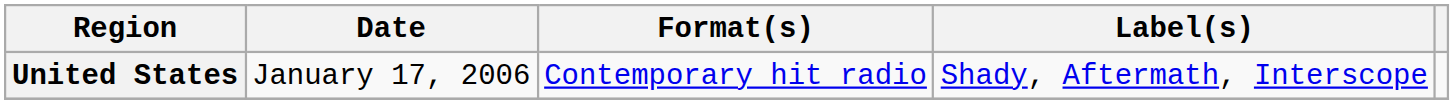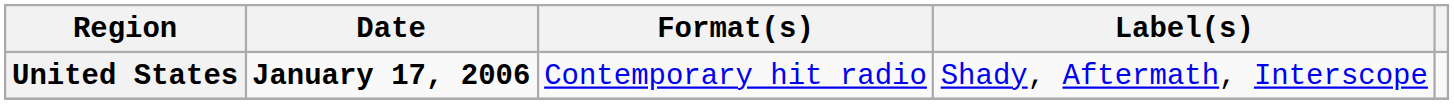United States | Date: normal -> bold
